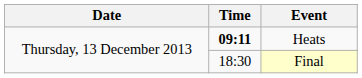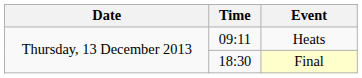Heats | Time: bold -> normal
